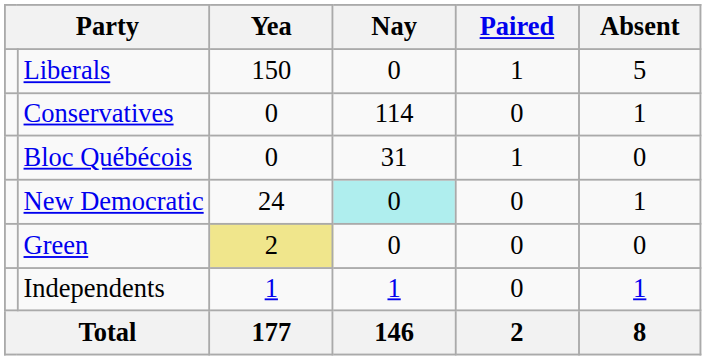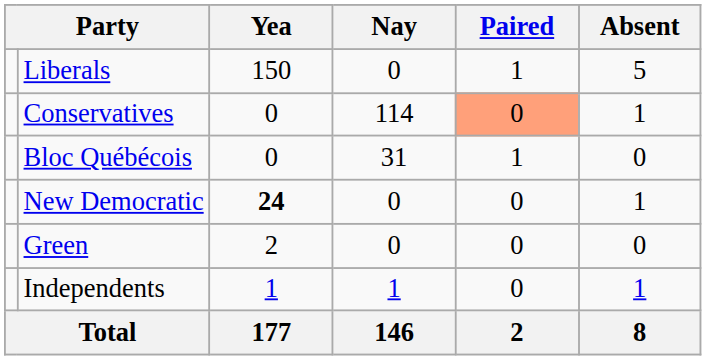Conservatives | Paired: no background -> lightsalmon background
New Democratic | Yea: normal -> bold
New Democratic | Nay: paleturquoise background -> no background
Green | Yea: khaki background -> no background
